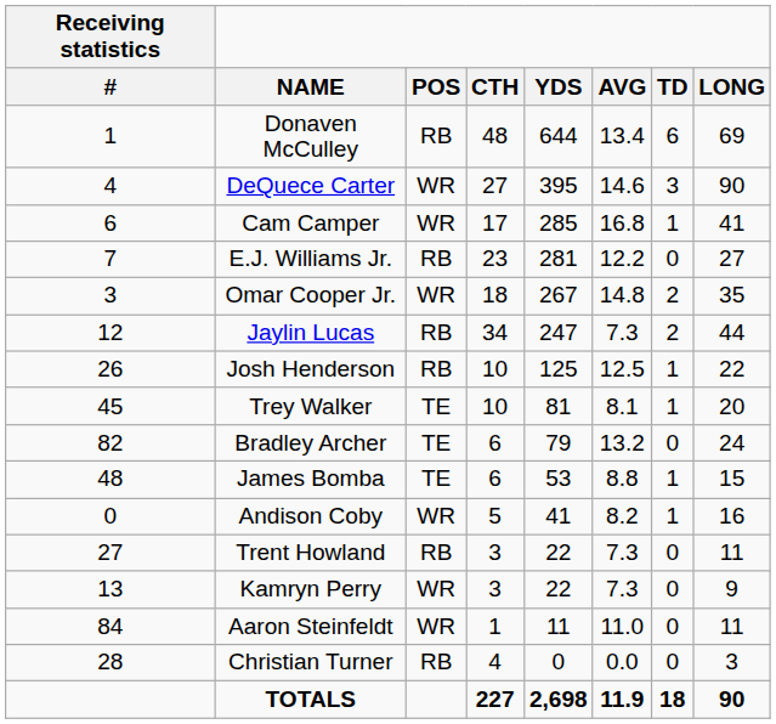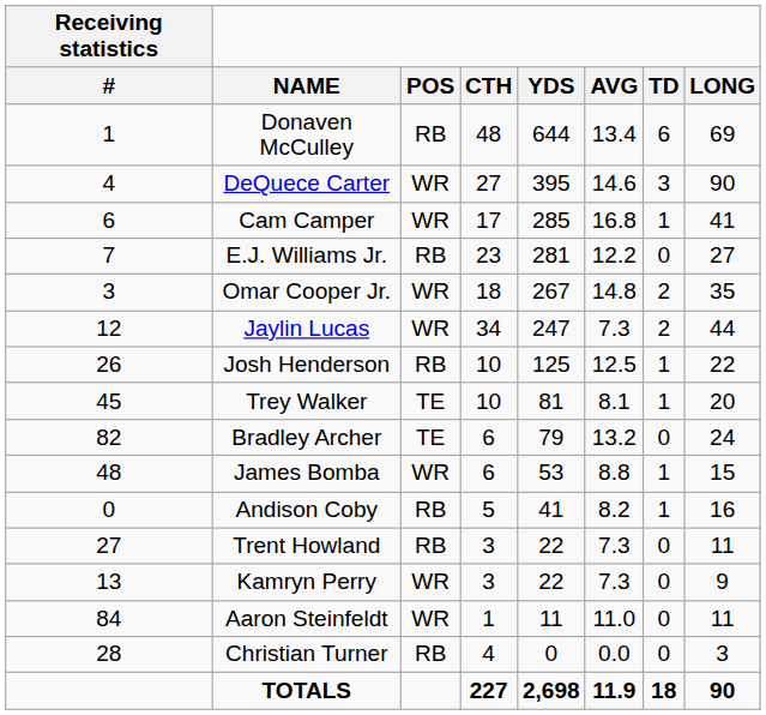Jaylin Lucas | POS: RB -> WR
James Bomba | POS: TE -> WR
Andison Coby | POS: WR -> RB
